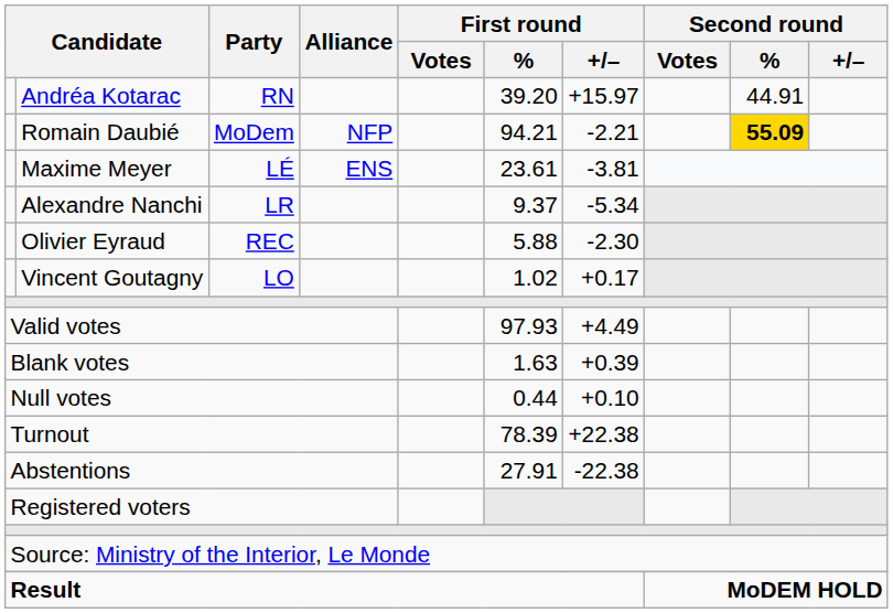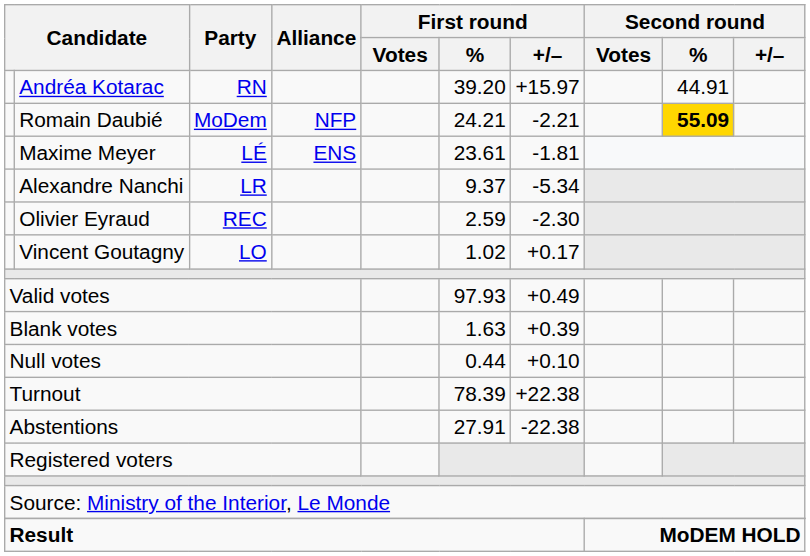Romain Daubié | First round / %: 94.21 -> 24.21
Maxime Meyer | First round / +/–: -3.81 -> -1.81
Olivier Eyraud | First round / %: 5.88 -> 2.59
Valid votes | First round / +/–: +4.49 -> +0.49
